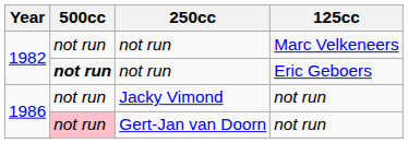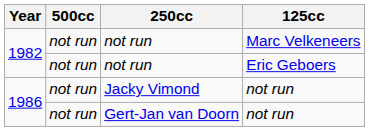not run / Eric Geboers | 500cc: bold -> normal
Gert-Jan van Doorn | 500cc: pink background -> no background
